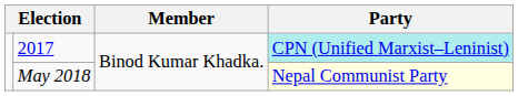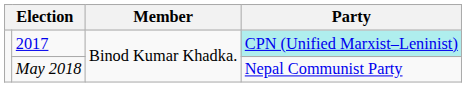May 2018 | Party: lightyellow background -> no background
